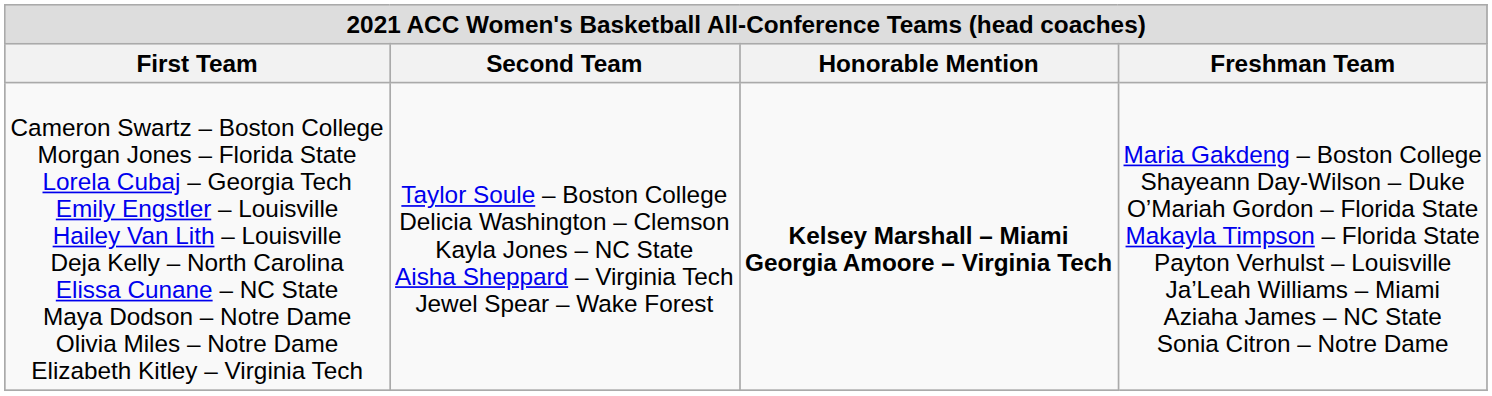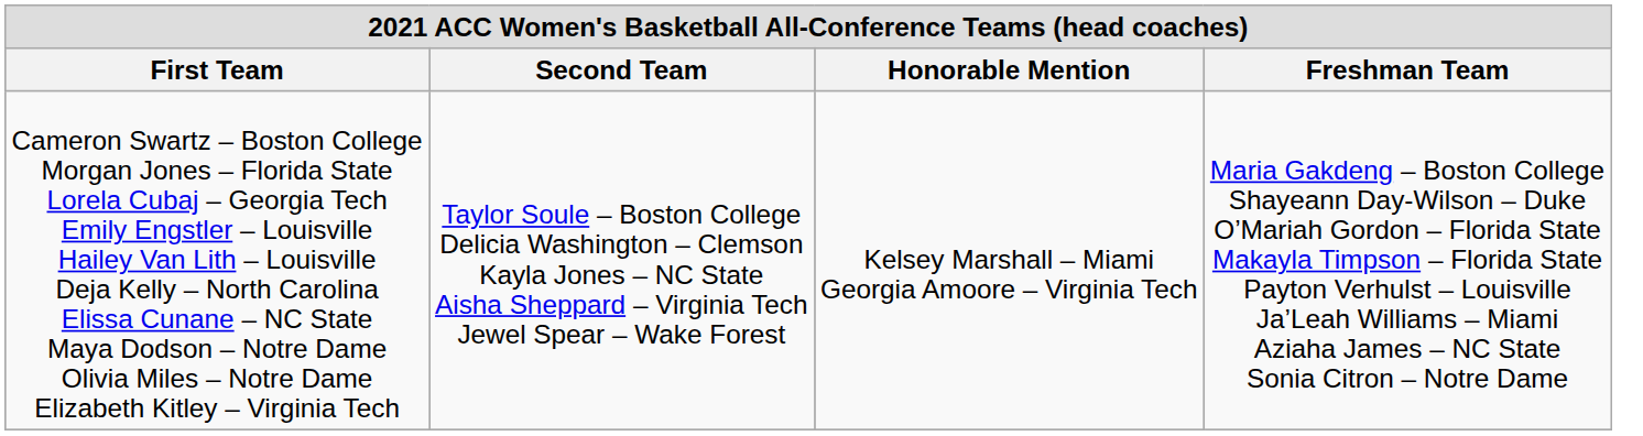row 3 | Honorable Mention: bold -> normal
